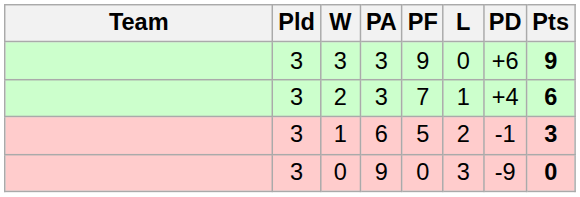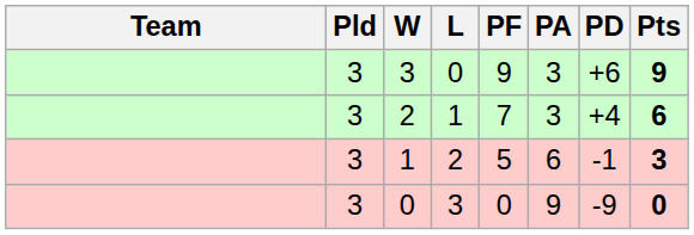columns swapped: L <-> PA
